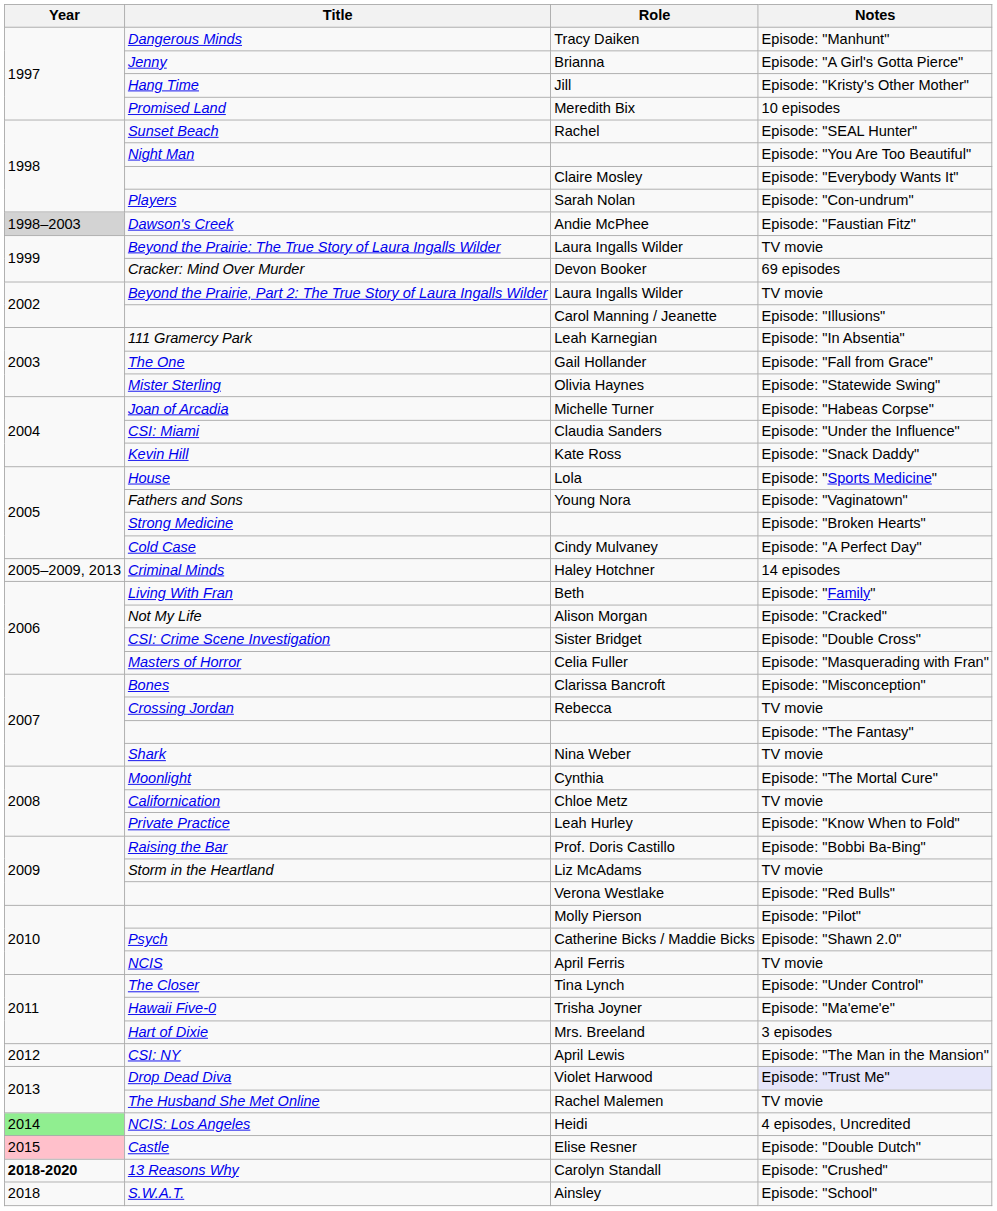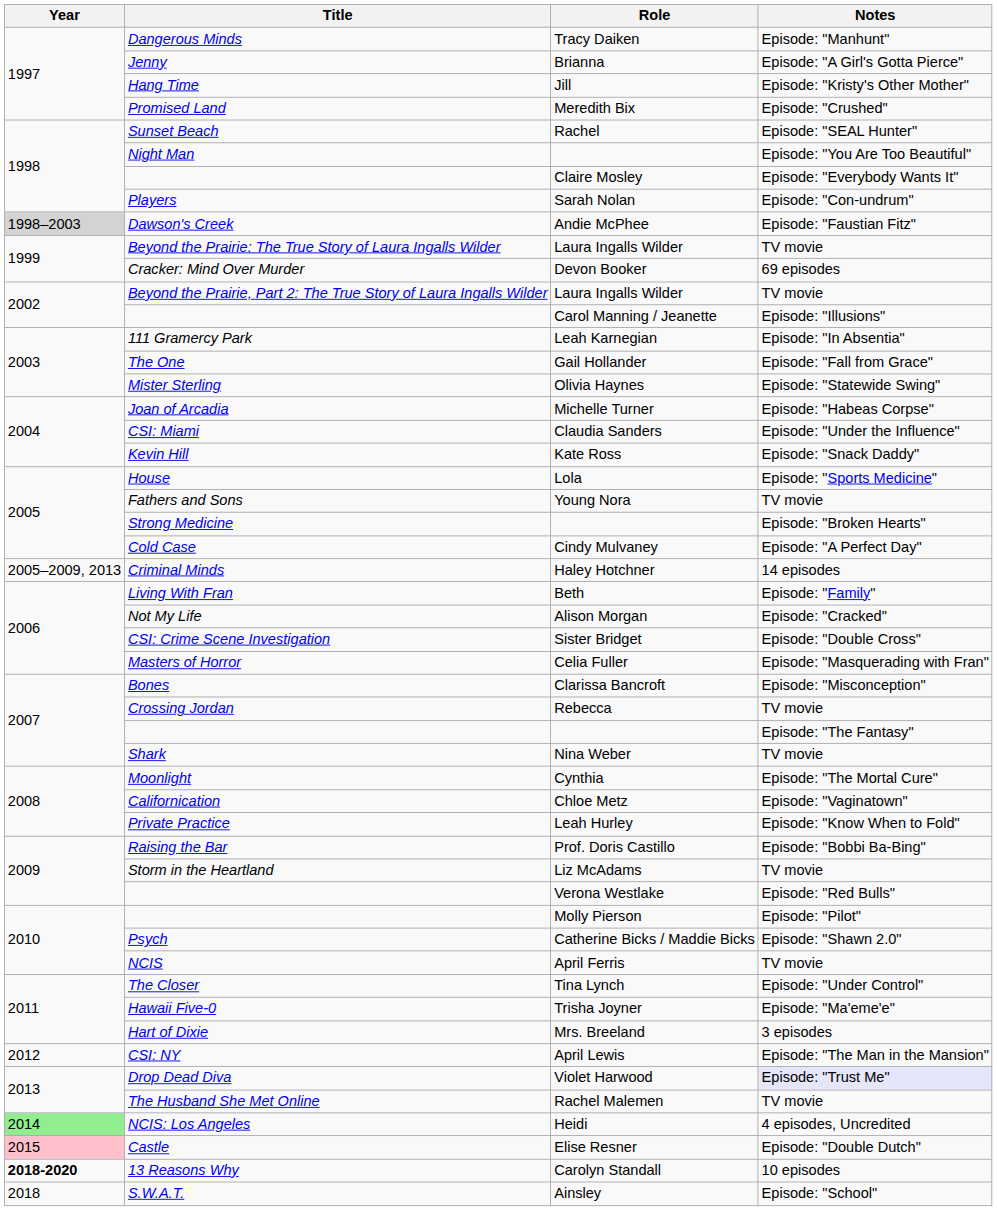Meredith Bix | Notes: 10 episodes -> Episode: "Crushed"
Young Nora | Notes: Episode: "Vaginatown" -> TV movie
Chloe Metz | Notes: TV movie -> Episode: "Vaginatown"
Carolyn Standall | Notes: Episode: "Crushed" -> 10 episodes
